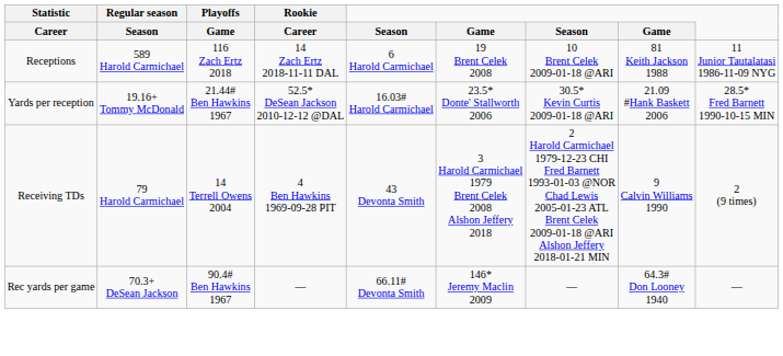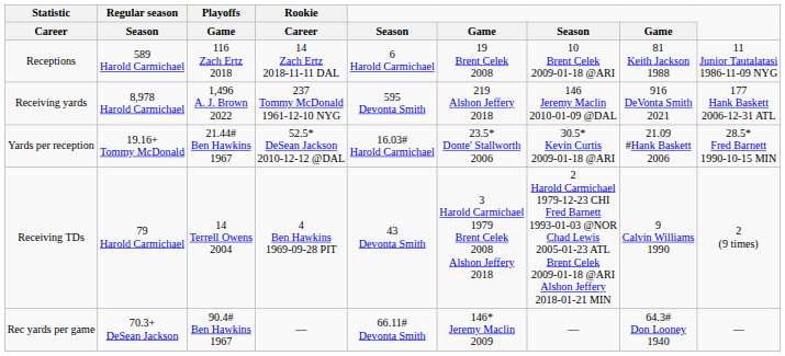+ row: Receiving yards | 8,978 Harold Carmichael | 1,496 A. J. Brown 2022 | 237 Tommy McDonald 1961-12-10 NYG | 595 Devonta Smith | 219 Alshon Jeffery 2018 | 146 Jeremy Maclin 2010-01-09 @DAL | 916 DeVonta Smith 2021 | 177 Hank Baskett 2006-12-31 ATL
